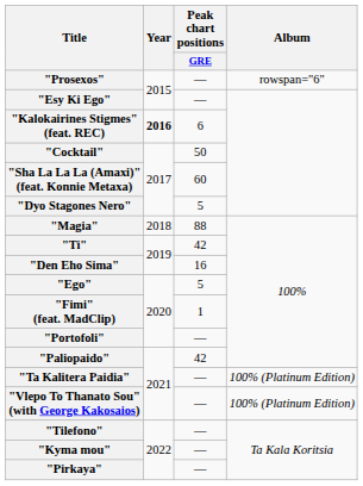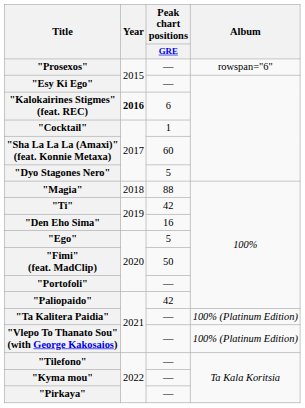"Cocktail" | Peak chart positions / GRE: 50 -> 1
"Fimi" (feat. MadClip) | Peak chart positions / GRE: 1 -> 50
